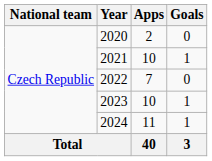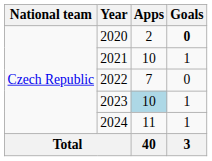2020 | Goals: normal -> bold
2023 | Apps: no background -> lightblue background
